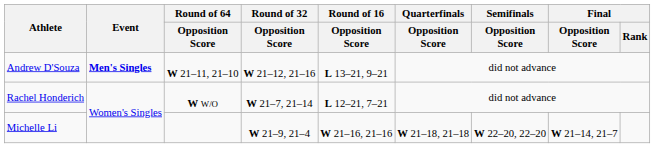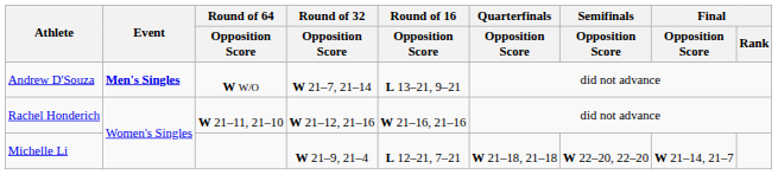Andrew D'Souza | Round of 64 / Opposition Score: W 21–11, 21–10 -> W W/O
Andrew D'Souza | Round of 32 / Opposition Score: W 21–12, 21–16 -> W 21–7, 21–14
Rachel Honderich | Round of 64 / Opposition Score: W W/O -> W 21–11, 21–10
Rachel Honderich | Round of 32 / Opposition Score: W 21–7, 21–14 -> W 21–12, 21–16
Rachel Honderich | Round of 16 / Opposition Score: L 12–21, 7–21 -> W 21–16, 21–16
Michelle Li | Round of 16 / Opposition Score: W 21–16, 21–16 -> L 12–21, 7–21
